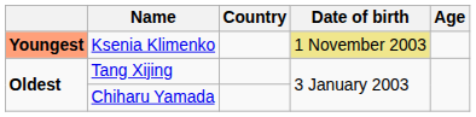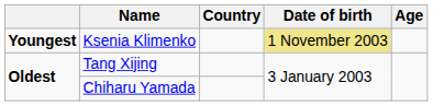Ksenia Klimenko | column 1: lightsalmon background -> no background
